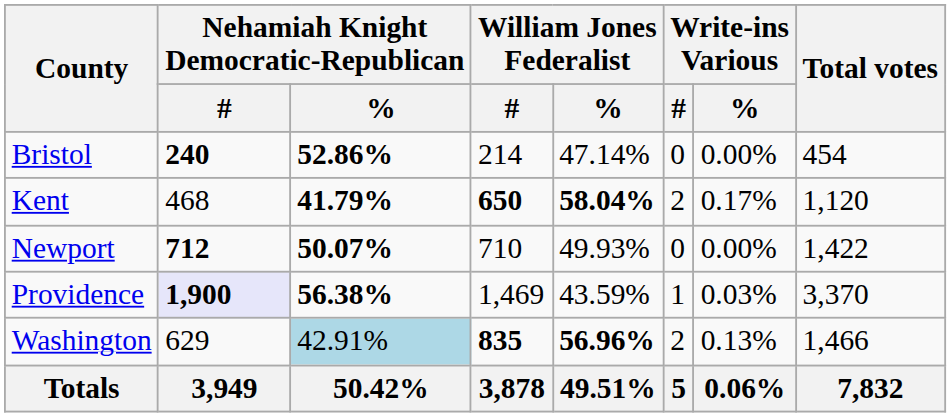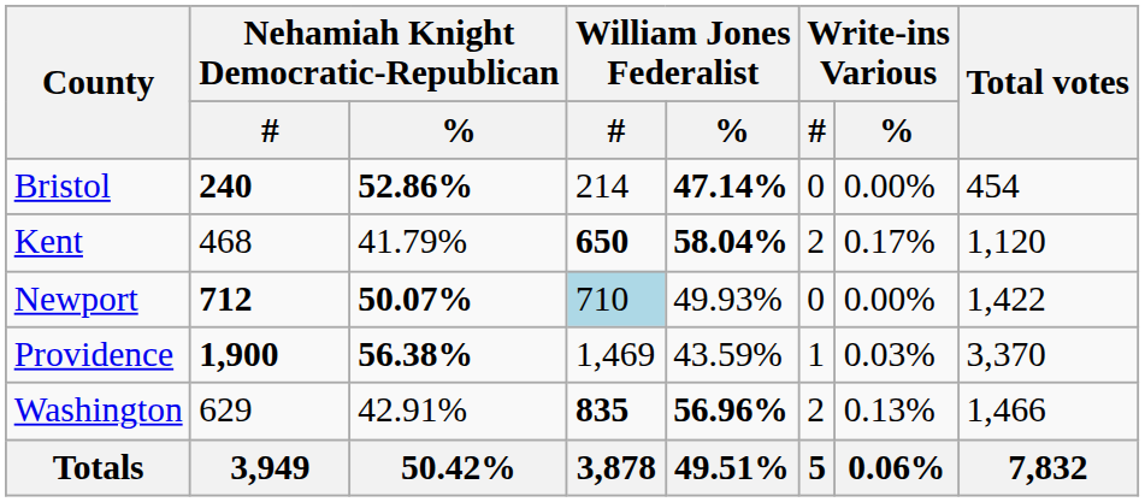Bristol | William Jones Federalist / %: normal -> bold
Kent | Nehamiah Knight Democratic-Republican / %: bold -> normal
Newport | William Jones Federalist / #: no background -> lightblue background
Providence | Nehamiah Knight Democratic-Republican / #: lavender background -> no background
Washington | Nehamiah Knight Democratic-Republican / %: lightblue background -> no background
